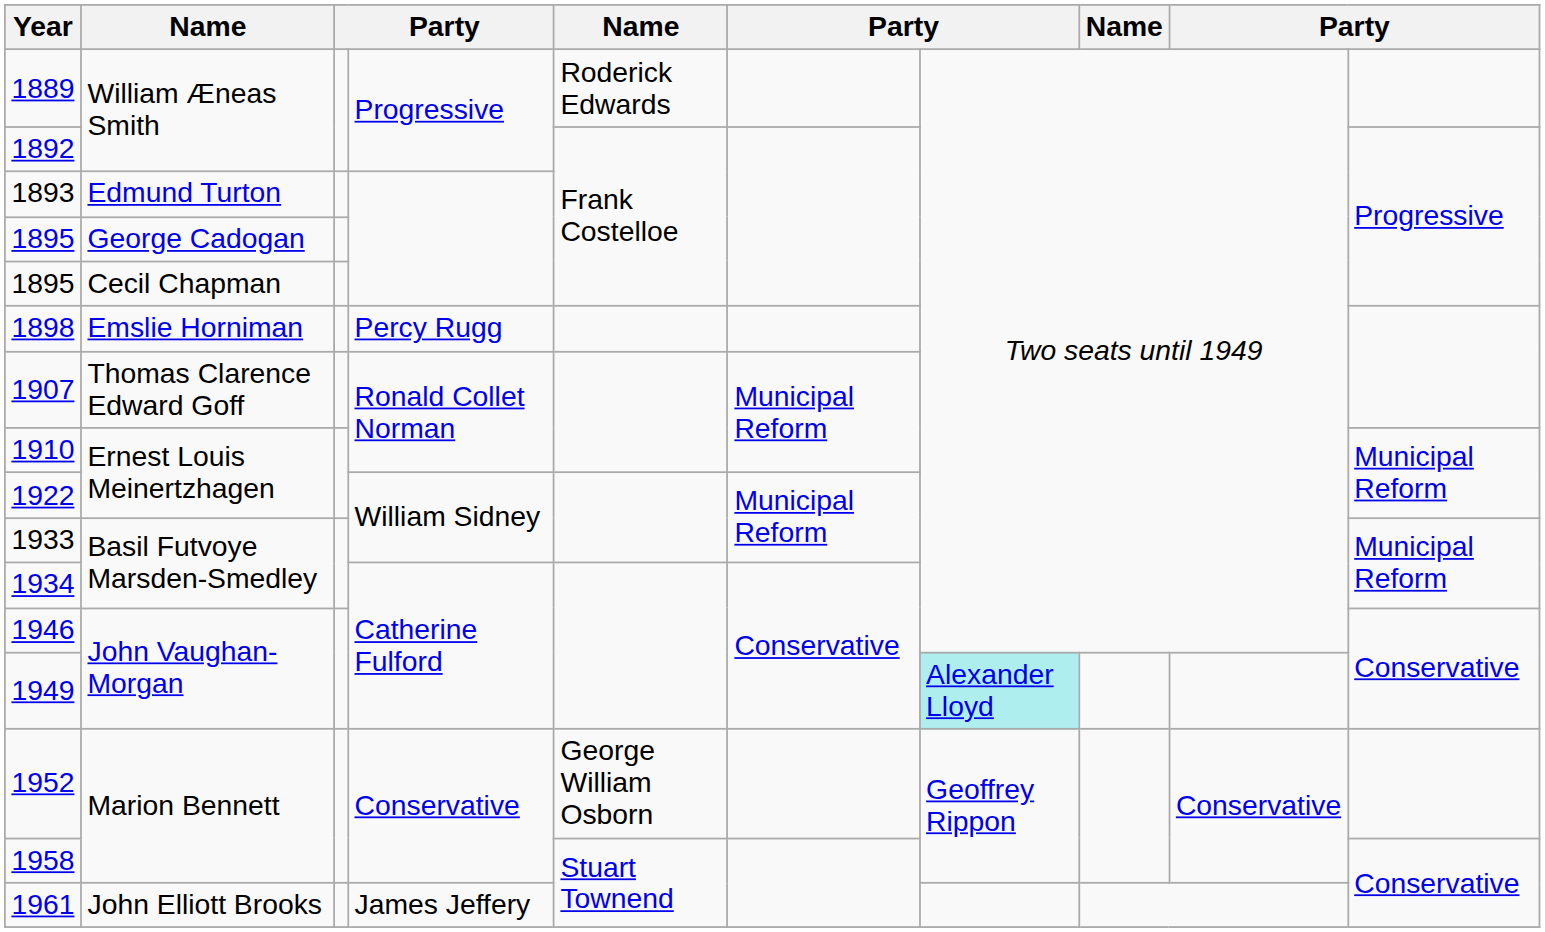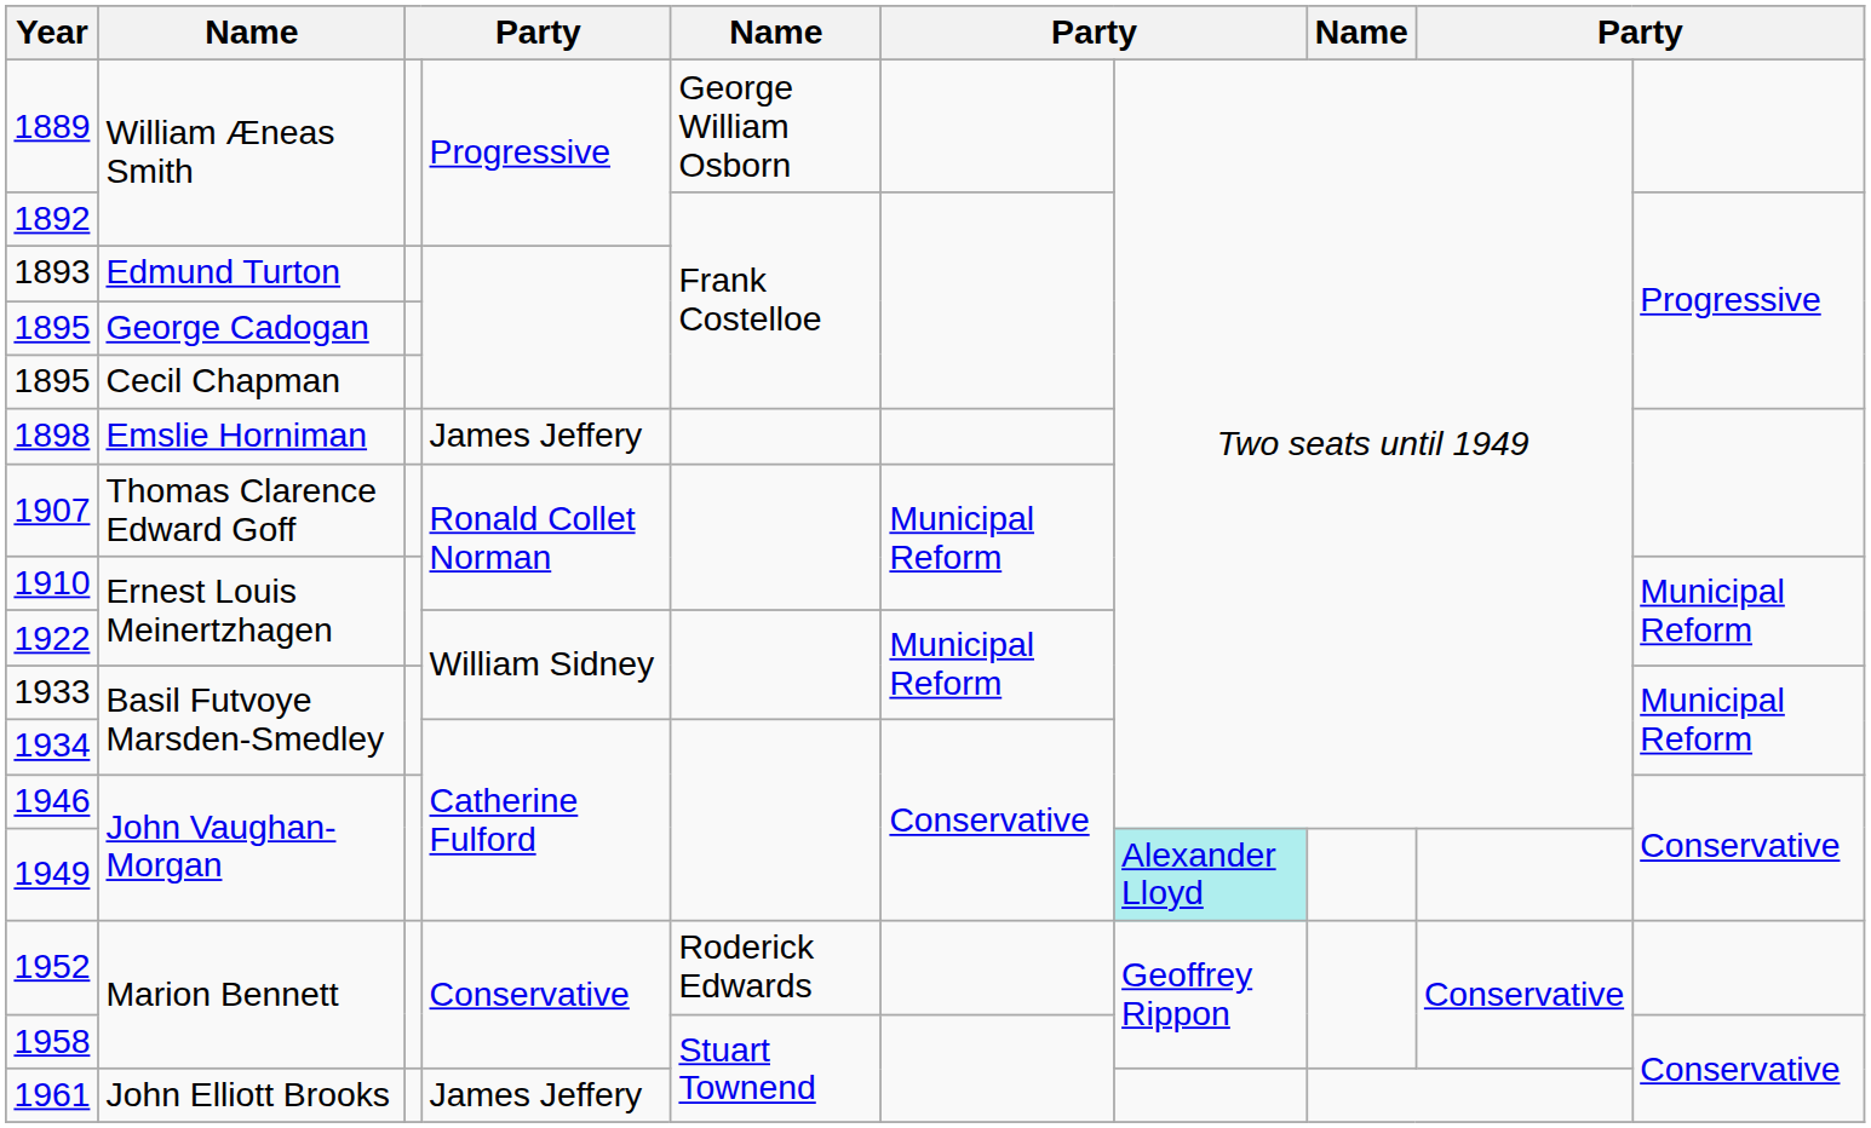1889 | column 5: Roderick Edwards -> George William Osborn
1898 | column 4: Percy Rugg -> James Jeffery
1952 | column 5: George William Osborn -> Roderick Edwards
